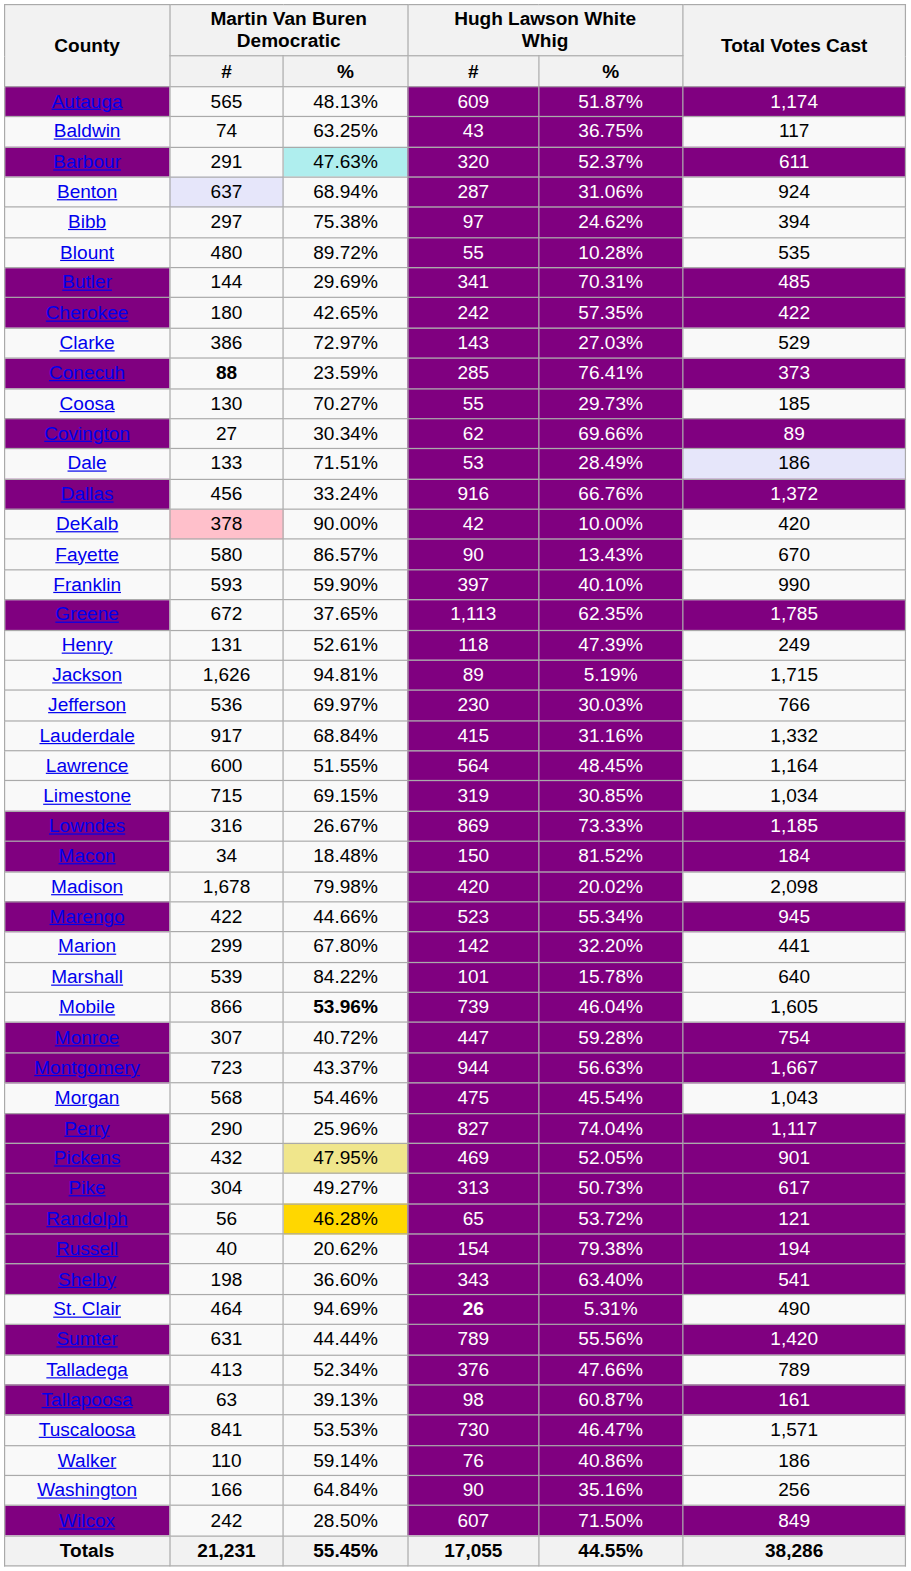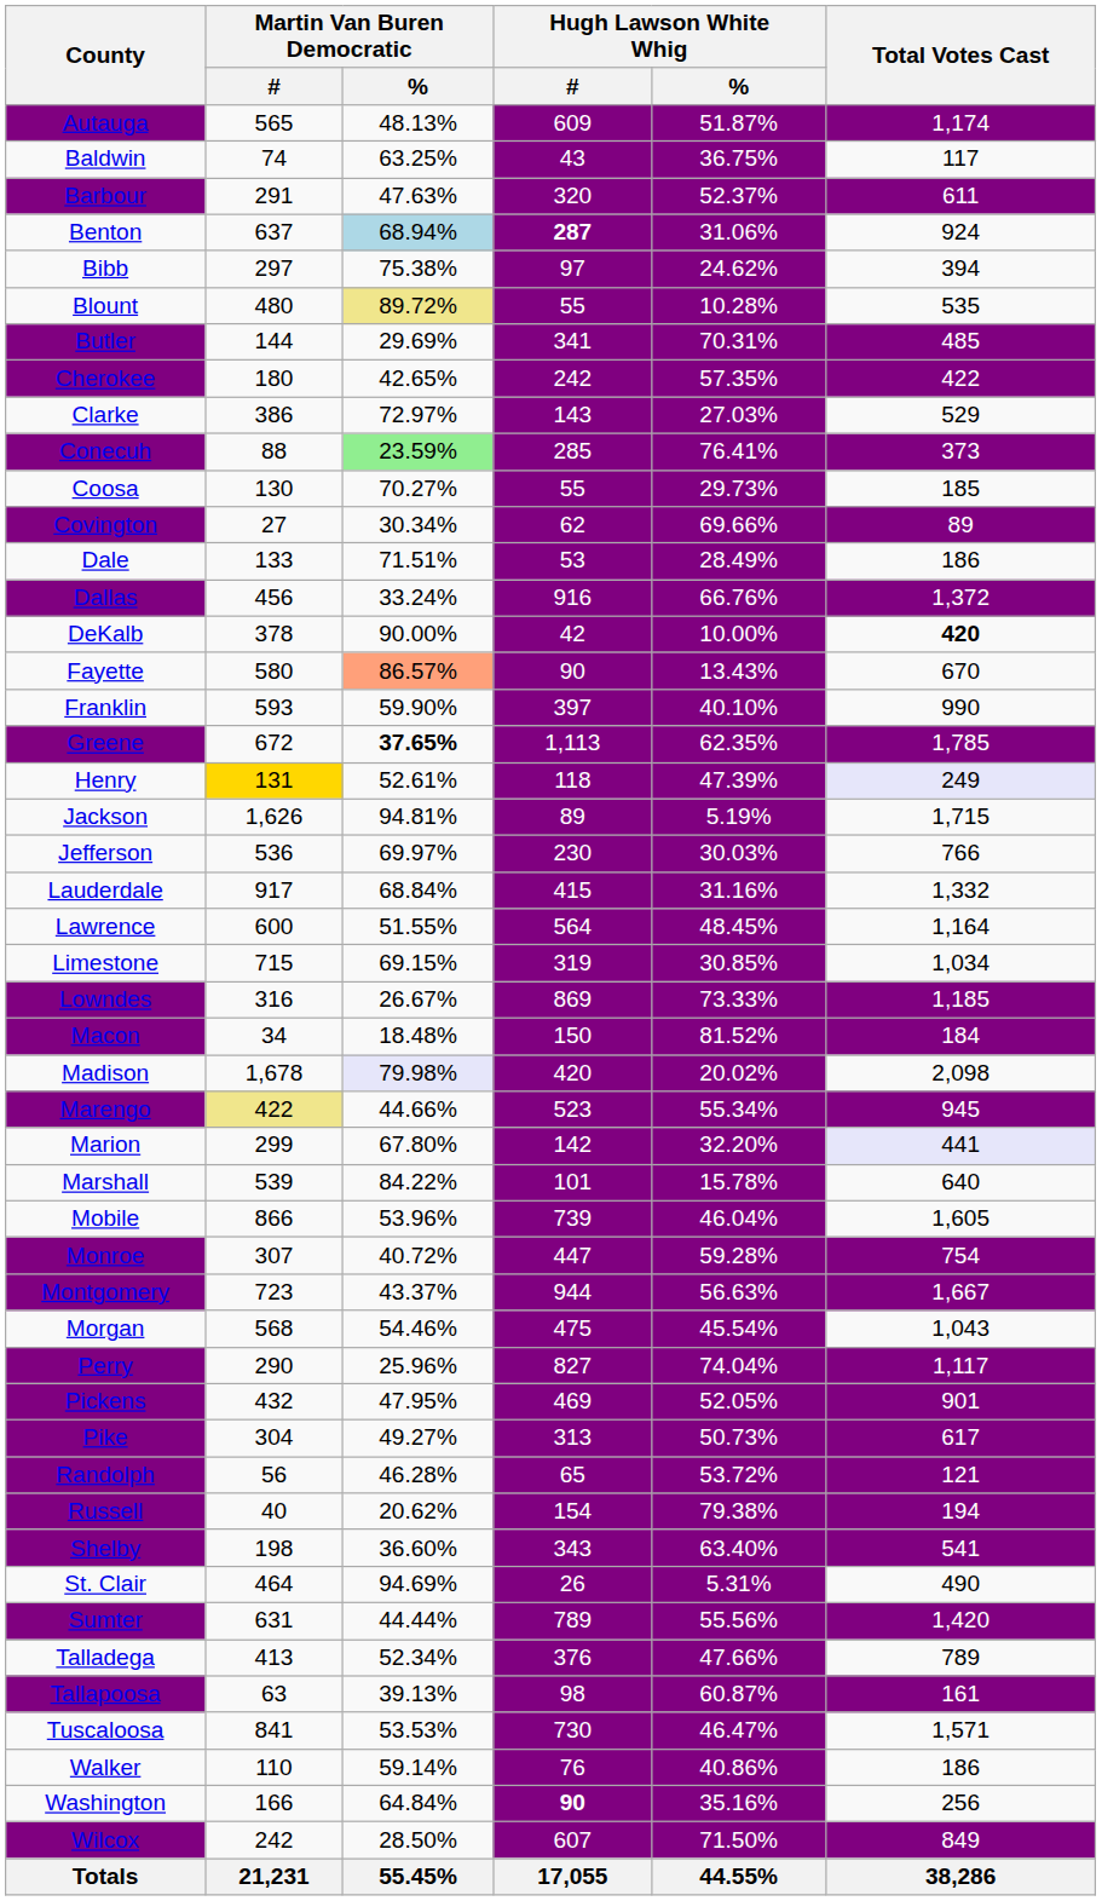Barbour | Martin Van Buren Democratic / %: paleturquoise background -> no background
Benton | Martin Van Buren Democratic / #: lavender background -> no background
Benton | Martin Van Buren Democratic / %: no background -> lightblue background
Benton | Hugh Lawson White Whig / #: normal -> bold
Blount | Martin Van Buren Democratic / %: no background -> khaki background
Conecuh | Martin Van Buren Democratic / #: bold -> normal
Conecuh | Martin Van Buren Democratic / %: no background -> lightgreen background
Dale | Total Votes Cast: lavender background -> no background
DeKalb | Martin Van Buren Democratic / #: pink background -> no background
DeKalb | Total Votes Cast: normal -> bold
Fayette | Martin Van Buren Democratic / %: no background -> lightsalmon background
Greene | Martin Van Buren Democratic / %: normal -> bold
Henry | Martin Van Buren Democratic / #: no background -> gold background
Henry | Total Votes Cast: no background -> lavender background
Madison | Martin Van Buren Democratic / %: no background -> lavender background
Marengo | Martin Van Buren Democratic / #: no background -> khaki background
Marion | Total Votes Cast: no background -> lavender background
Mobile | Martin Van Buren Democratic / %: bold -> normal
Pickens | Martin Van Buren Democratic / %: khaki background -> no background
Randolph | Martin Van Buren Democratic / %: gold background -> no background
St. Clair | Hugh Lawson White Whig / #: bold -> normal
Washington | Hugh Lawson White Whig / #: normal -> bold
